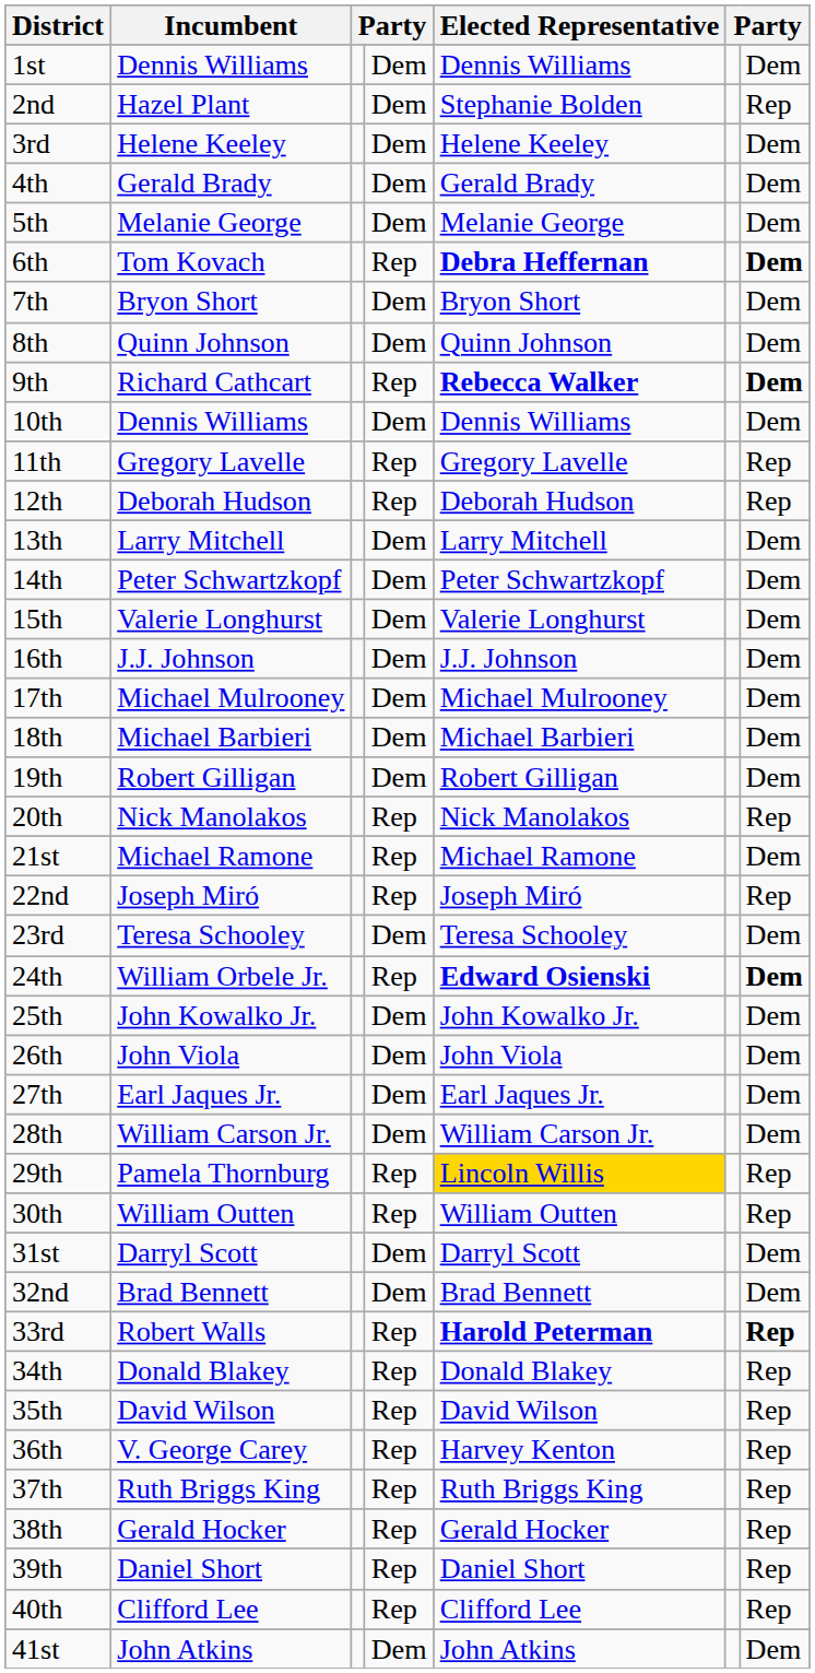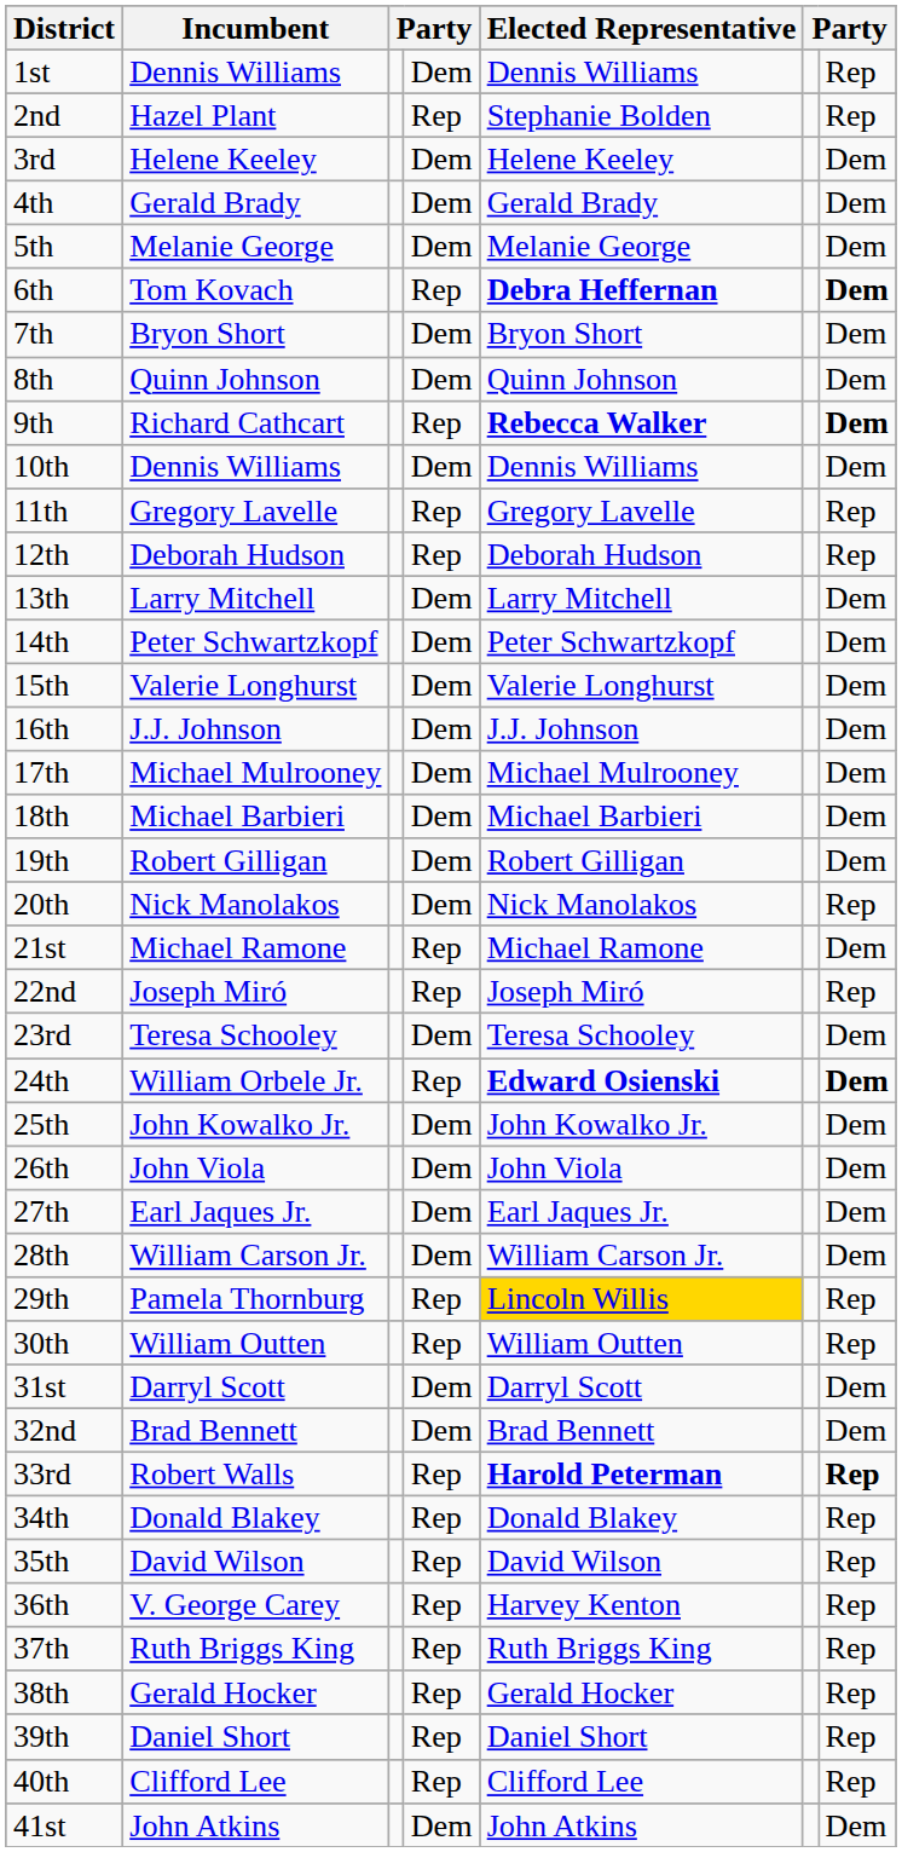1st | column 7: Dem -> Rep
2nd | column 4: Dem -> Rep
20th | column 4: Rep -> Dem
